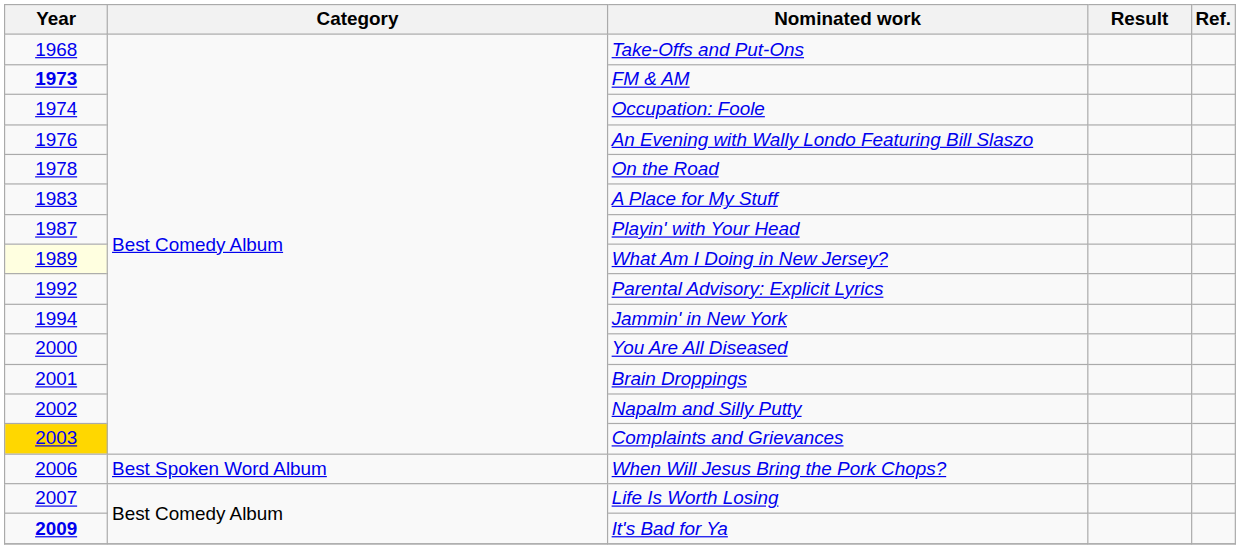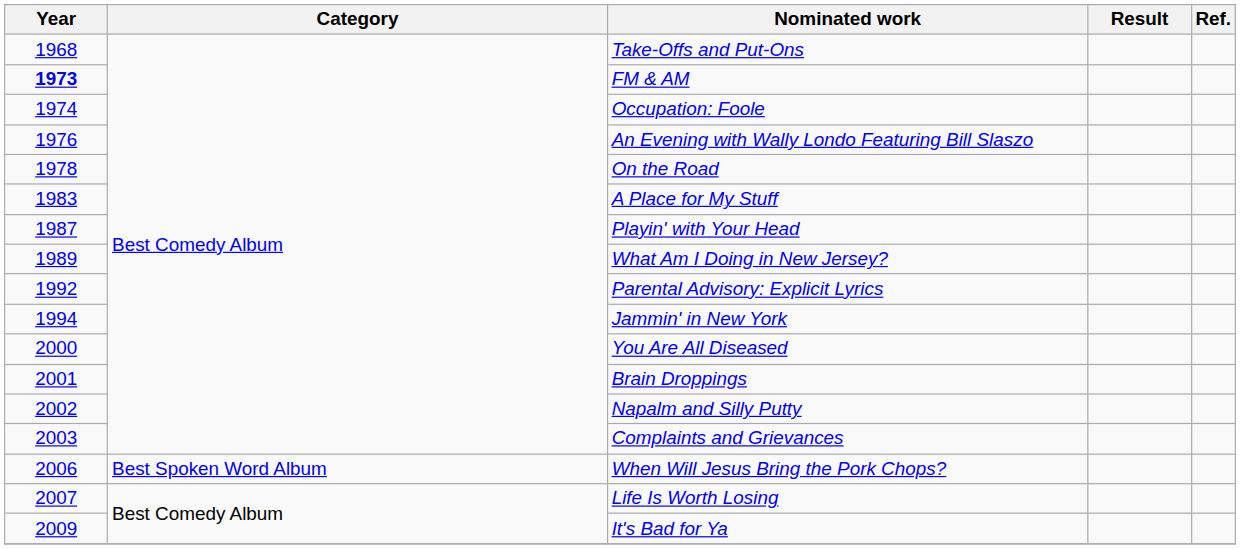What Am I Doing in New Jersey? | Year: lightyellow background -> no background
Complaints and Grievances | Year: gold background -> no background
It's Bad for Ya | Year: bold -> normal
